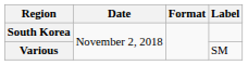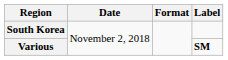Various | Label: normal -> bold
